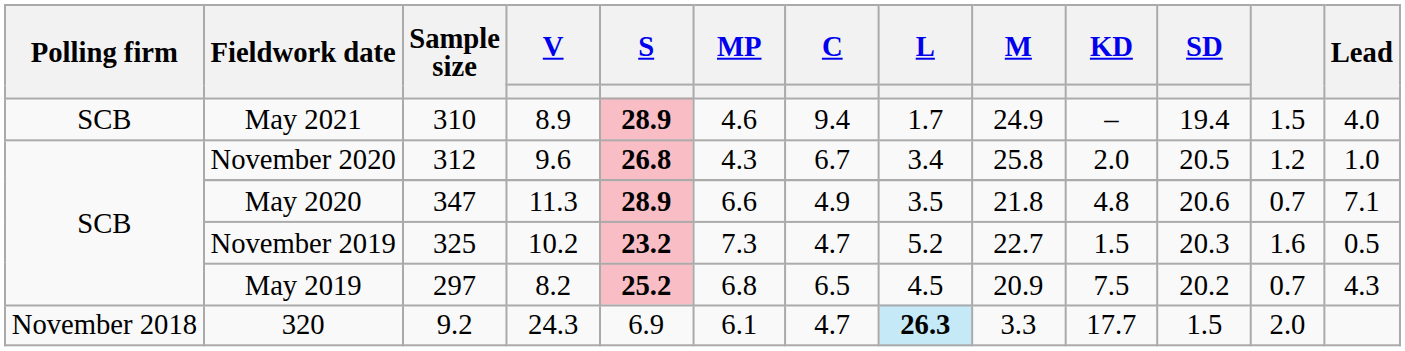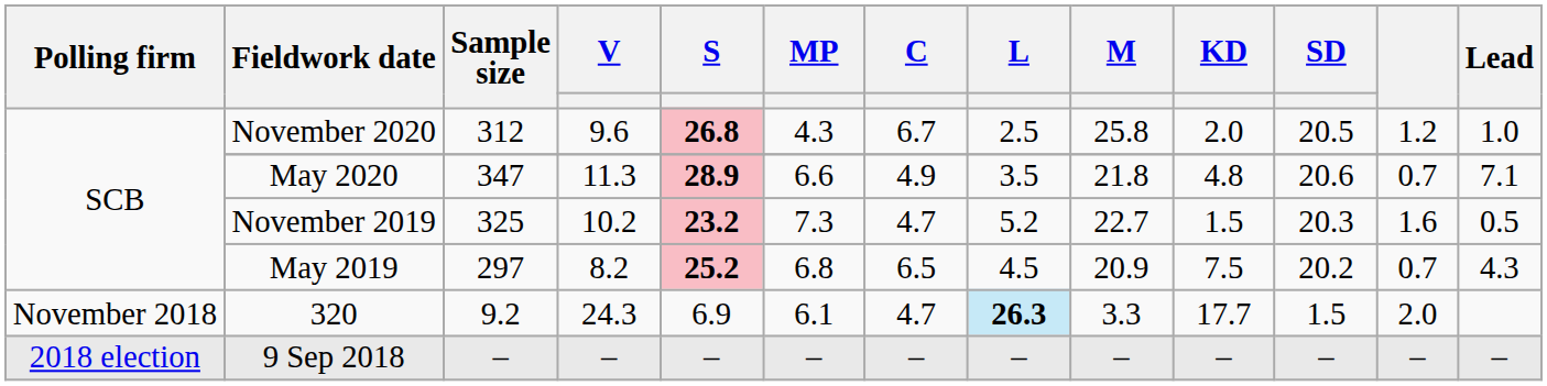- row: SCB | May 2021 | 310 | 8.9 | 28.9 | 4.6 | 9.4 | 1.7 | 24.9 | – | 19.4 | 1.5 | 4.0
November 2020 | L: 3.4 -> 2.5
+ row: 2018 election | 9 Sep 2018 | – | – | – | – | – | – | – | – | – | – | –
